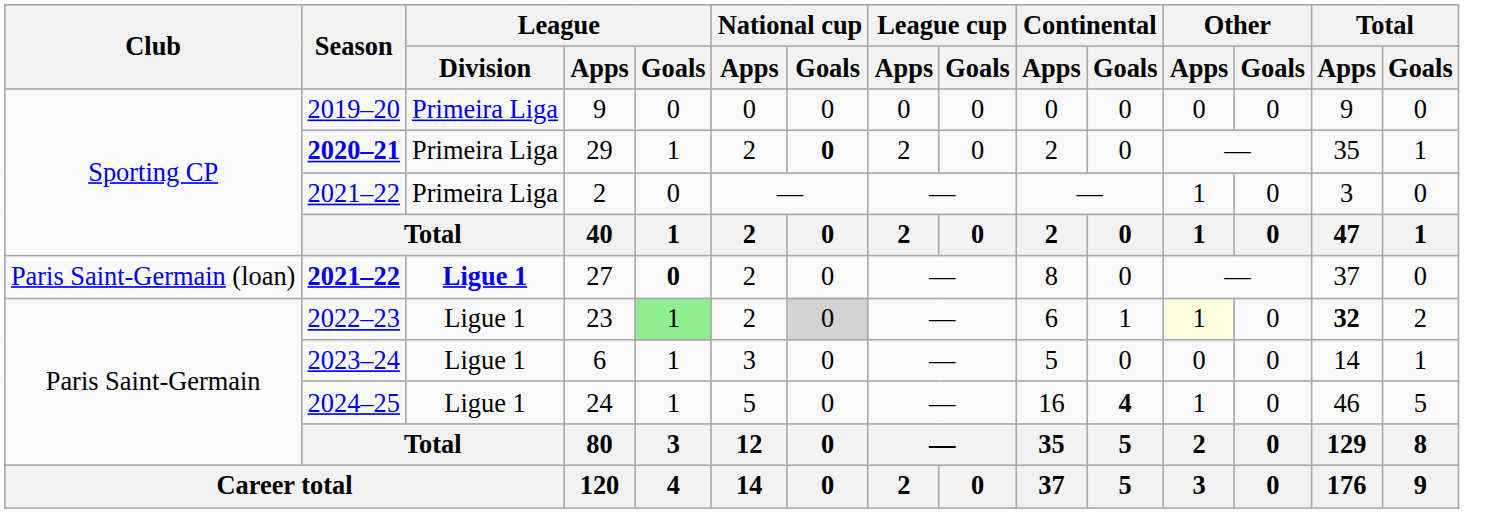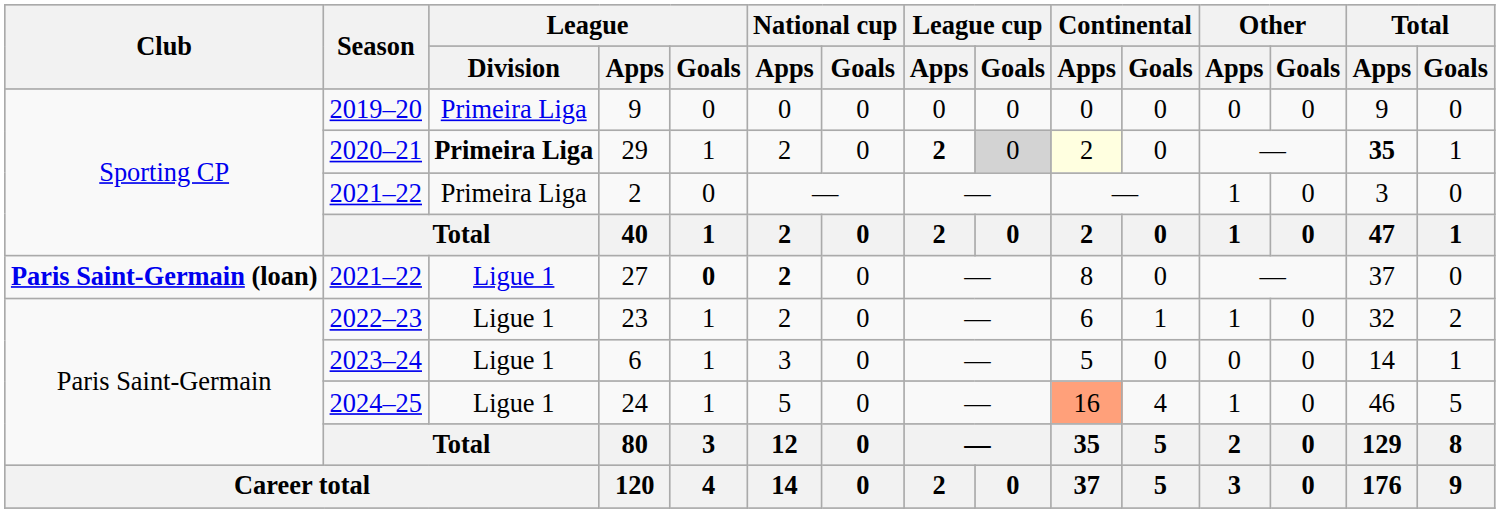29 | Season: bold -> normal
29 | League / Division: normal -> bold
29 | National cup / Goals: bold -> normal
29 | League cup / Apps: normal -> bold
29 | League cup / Goals: no background -> lightgrey background
29 | Continental / Apps: no background -> lightyellow background
29 | Total / Apps: normal -> bold
27 | Club: normal -> bold
27 | Season: bold -> normal
27 | League / Division: bold -> normal
27 | National cup / Apps: normal -> bold
23 | League / Goals: lightgreen background -> no background
23 | National cup / Goals: lightgrey background -> no background
23 | Other / Apps: lightyellow background -> no background
23 | Total / Apps: bold -> normal
24 | Continental / Apps: no background -> lightsalmon background
24 | Continental / Goals: bold -> normal
